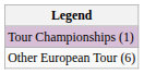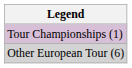row 3 | column 1: no background -> lightgrey background
